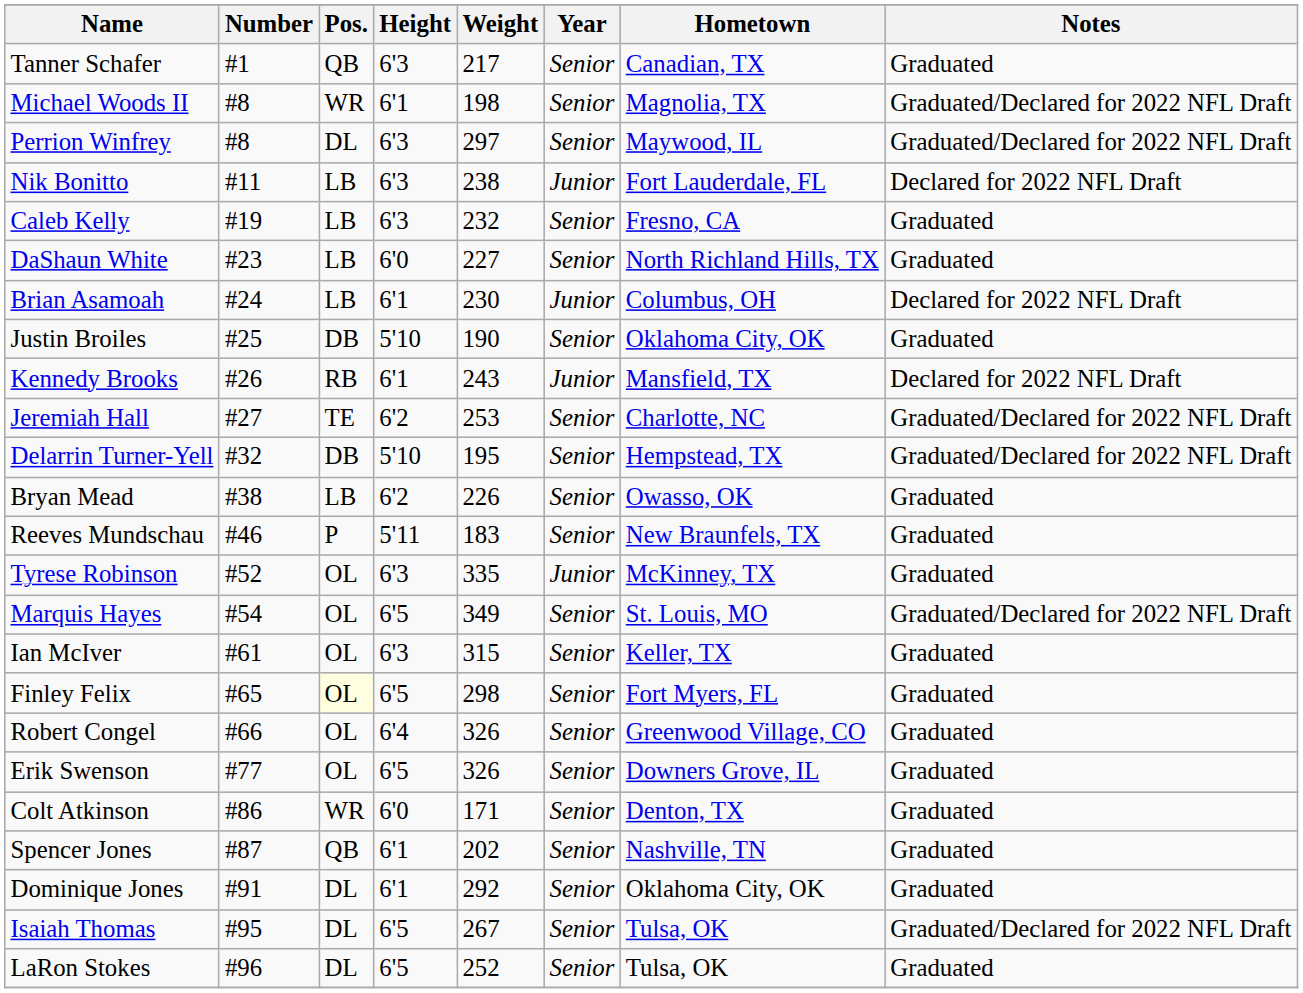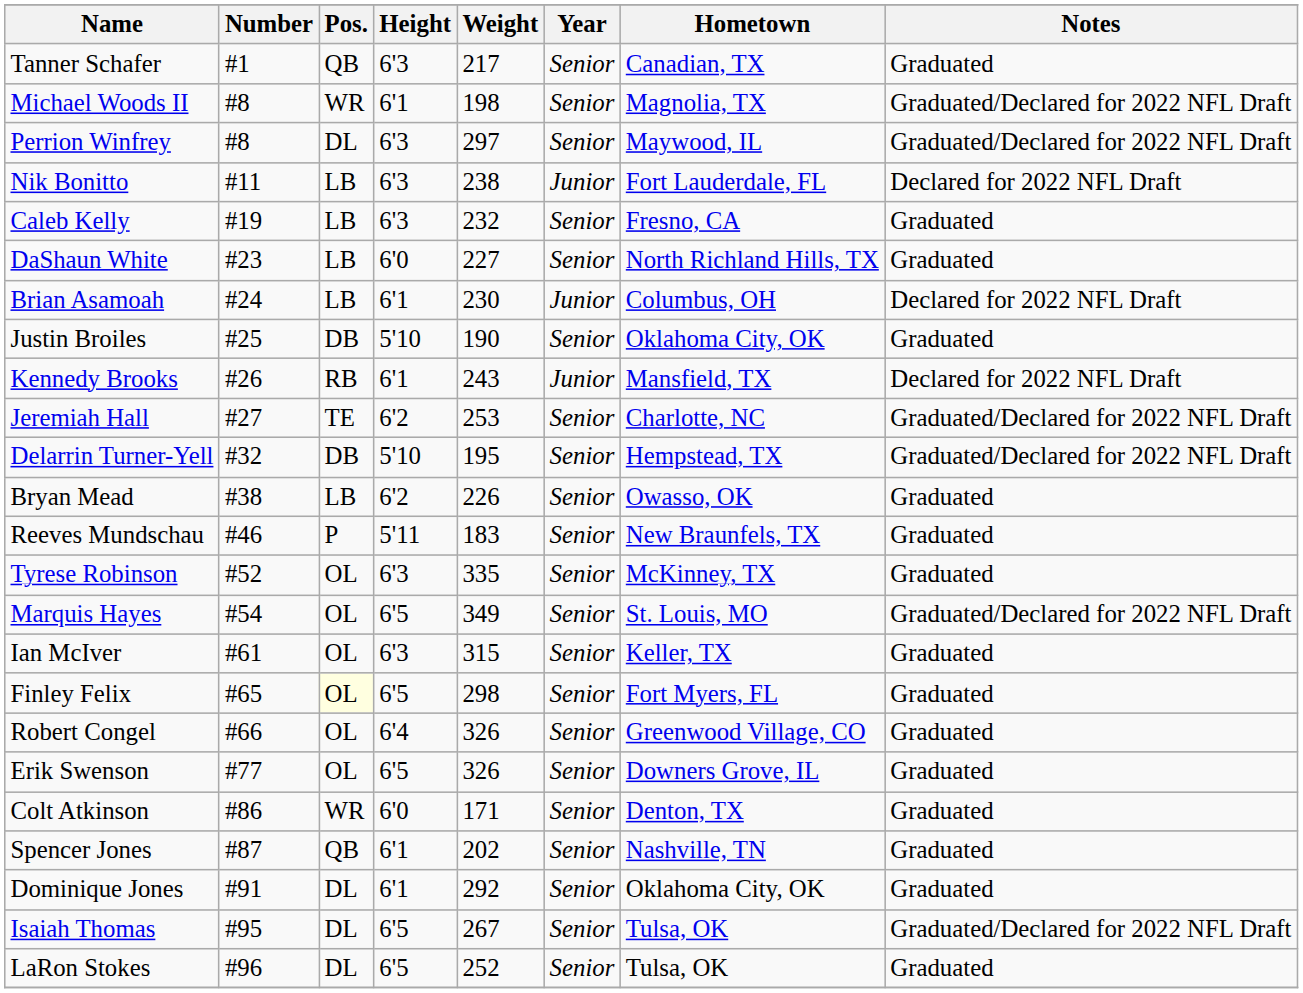Tyrese Robinson | Year: Junior -> Senior
